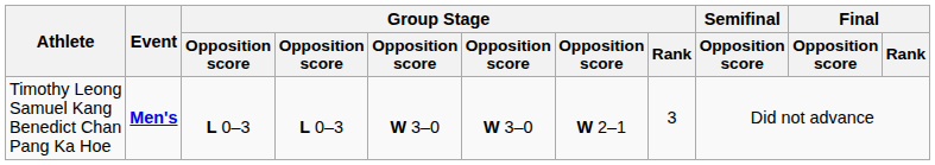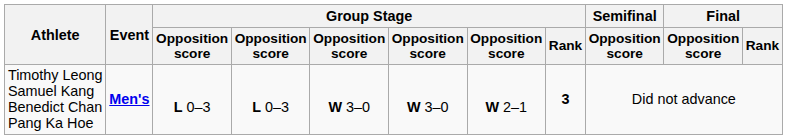Timothy Leong Samuel Kang Benedict Chan Pang Ka Hoe | Group Stage / Rank: normal -> bold
